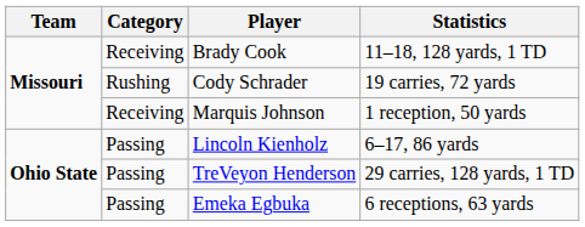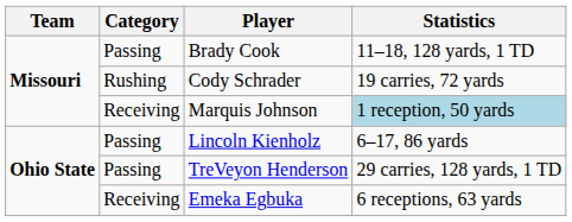Brady Cook | Category: Receiving -> Passing
Marquis Johnson | Statistics: no background -> lightblue background
Emeka Egbuka | Category: Passing -> Receiving
